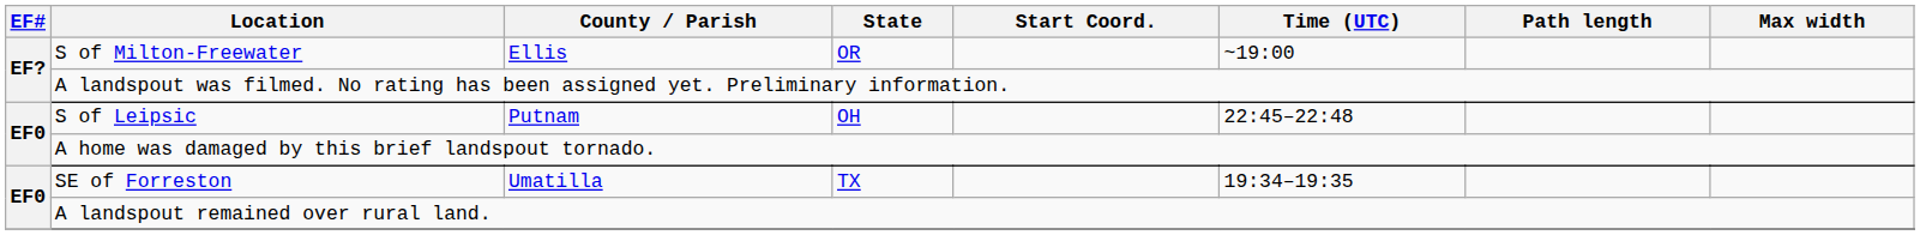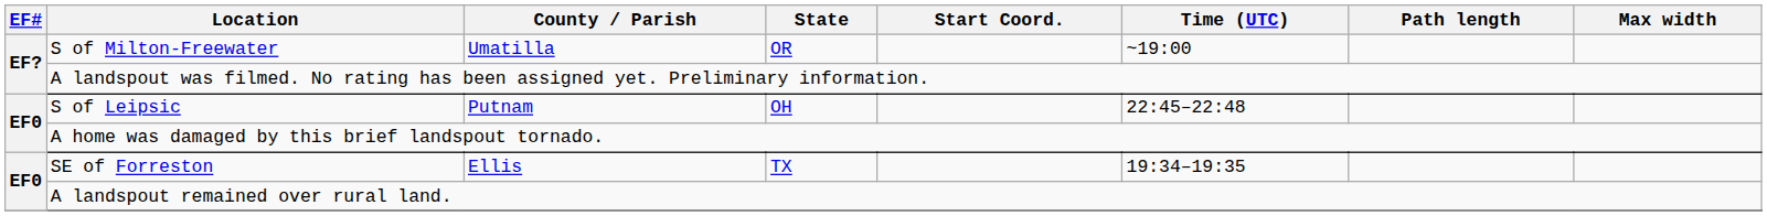S of Milton-Freewater | County / Parish: Ellis -> Umatilla
SE of Forreston | County / Parish: Umatilla -> Ellis
